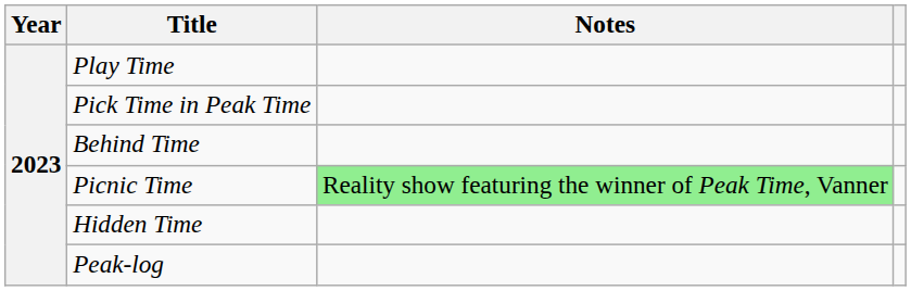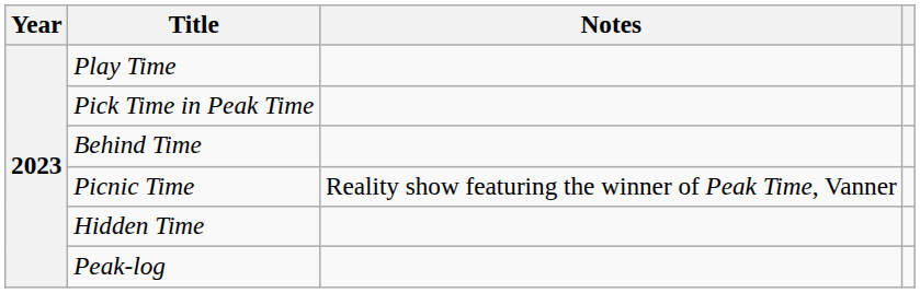Picnic Time | Notes: lightgreen background -> no background
